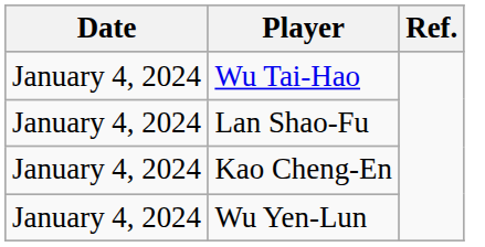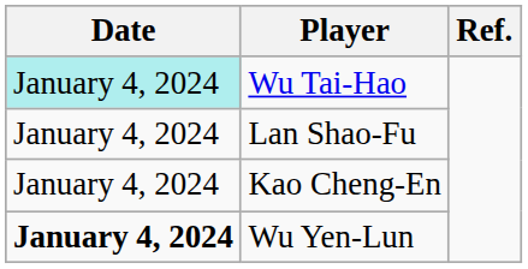Wu Tai-Hao | Date: no background -> paleturquoise background
Wu Yen-Lun | Date: normal -> bold
